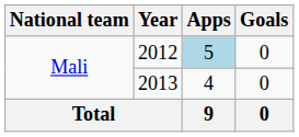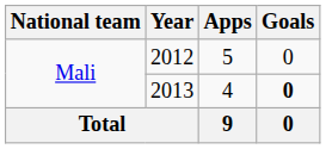2012 | Apps: lightblue background -> no background
2013 | Goals: normal -> bold
